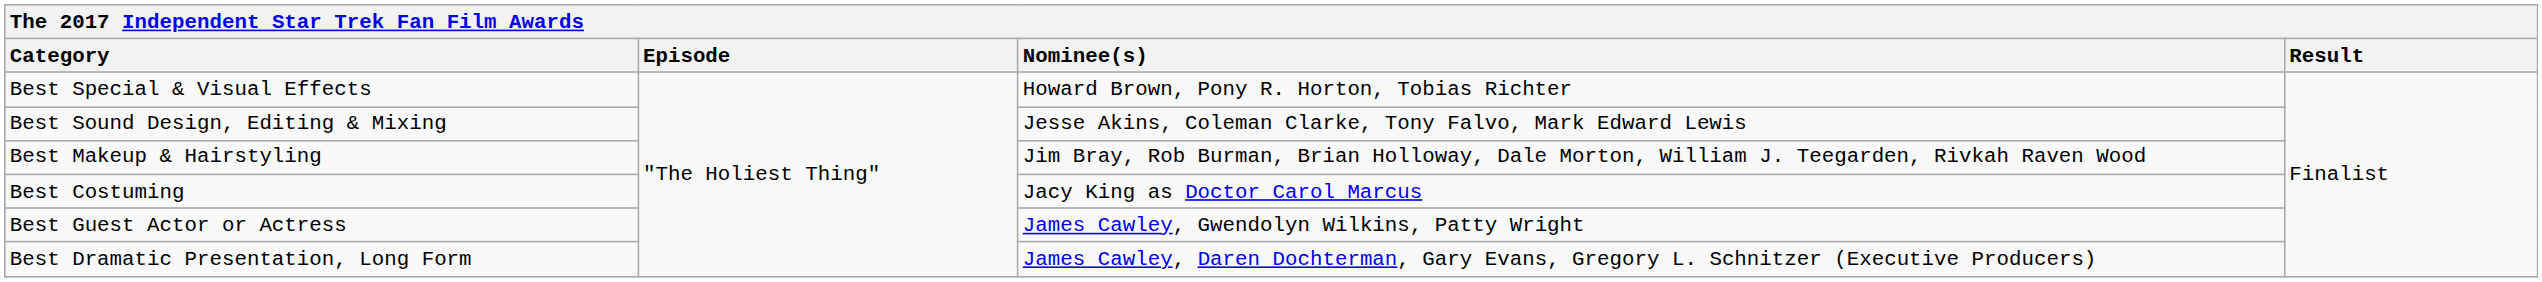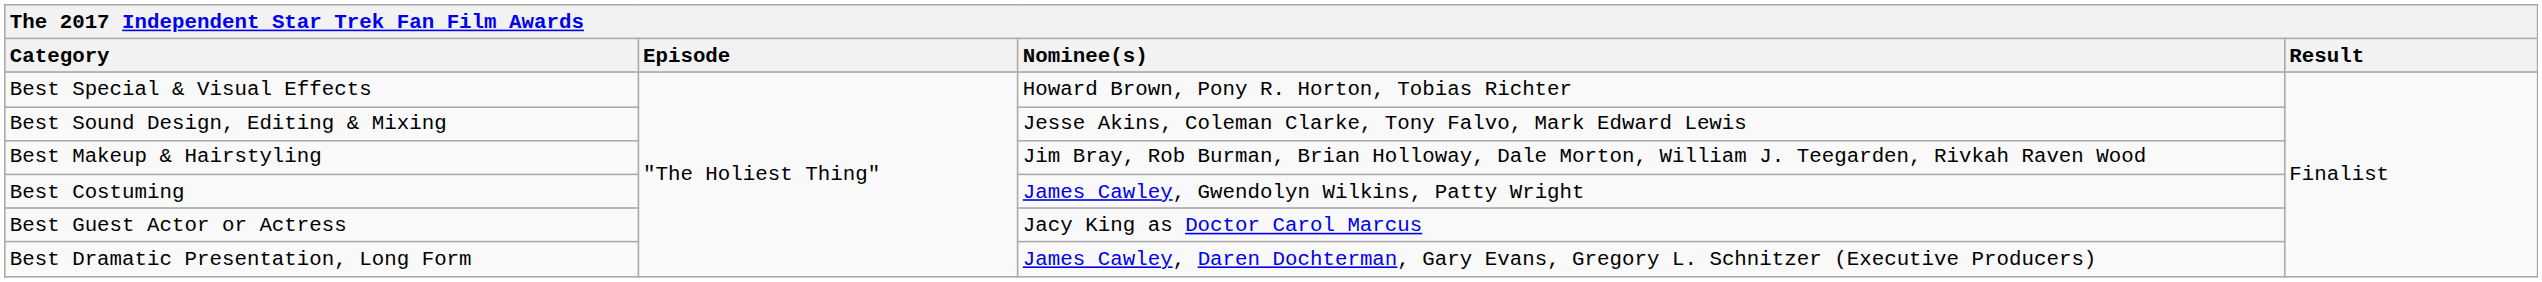Best Costuming | Nominee(s): Jacy King as Doctor Carol Marcus -> James Cawley, Gwendolyn Wilkins, Patty Wright
Best Guest Actor or Actress | Nominee(s): James Cawley, Gwendolyn Wilkins, Patty Wright -> Jacy King as Doctor Carol Marcus
